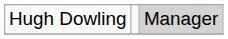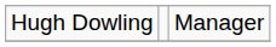Hugh Dowling | column 3: lightgrey background -> no background
